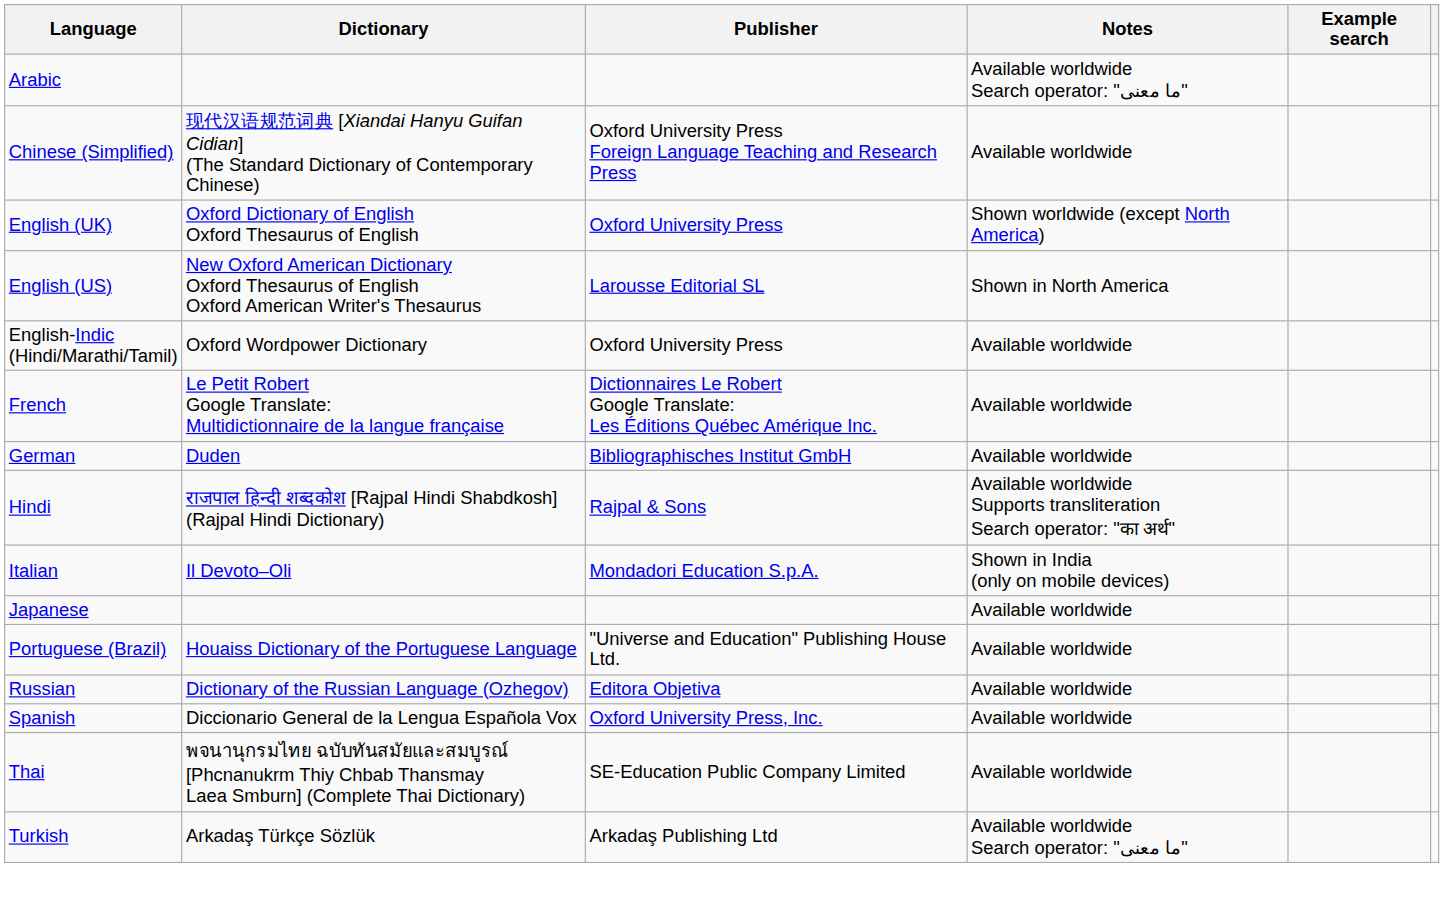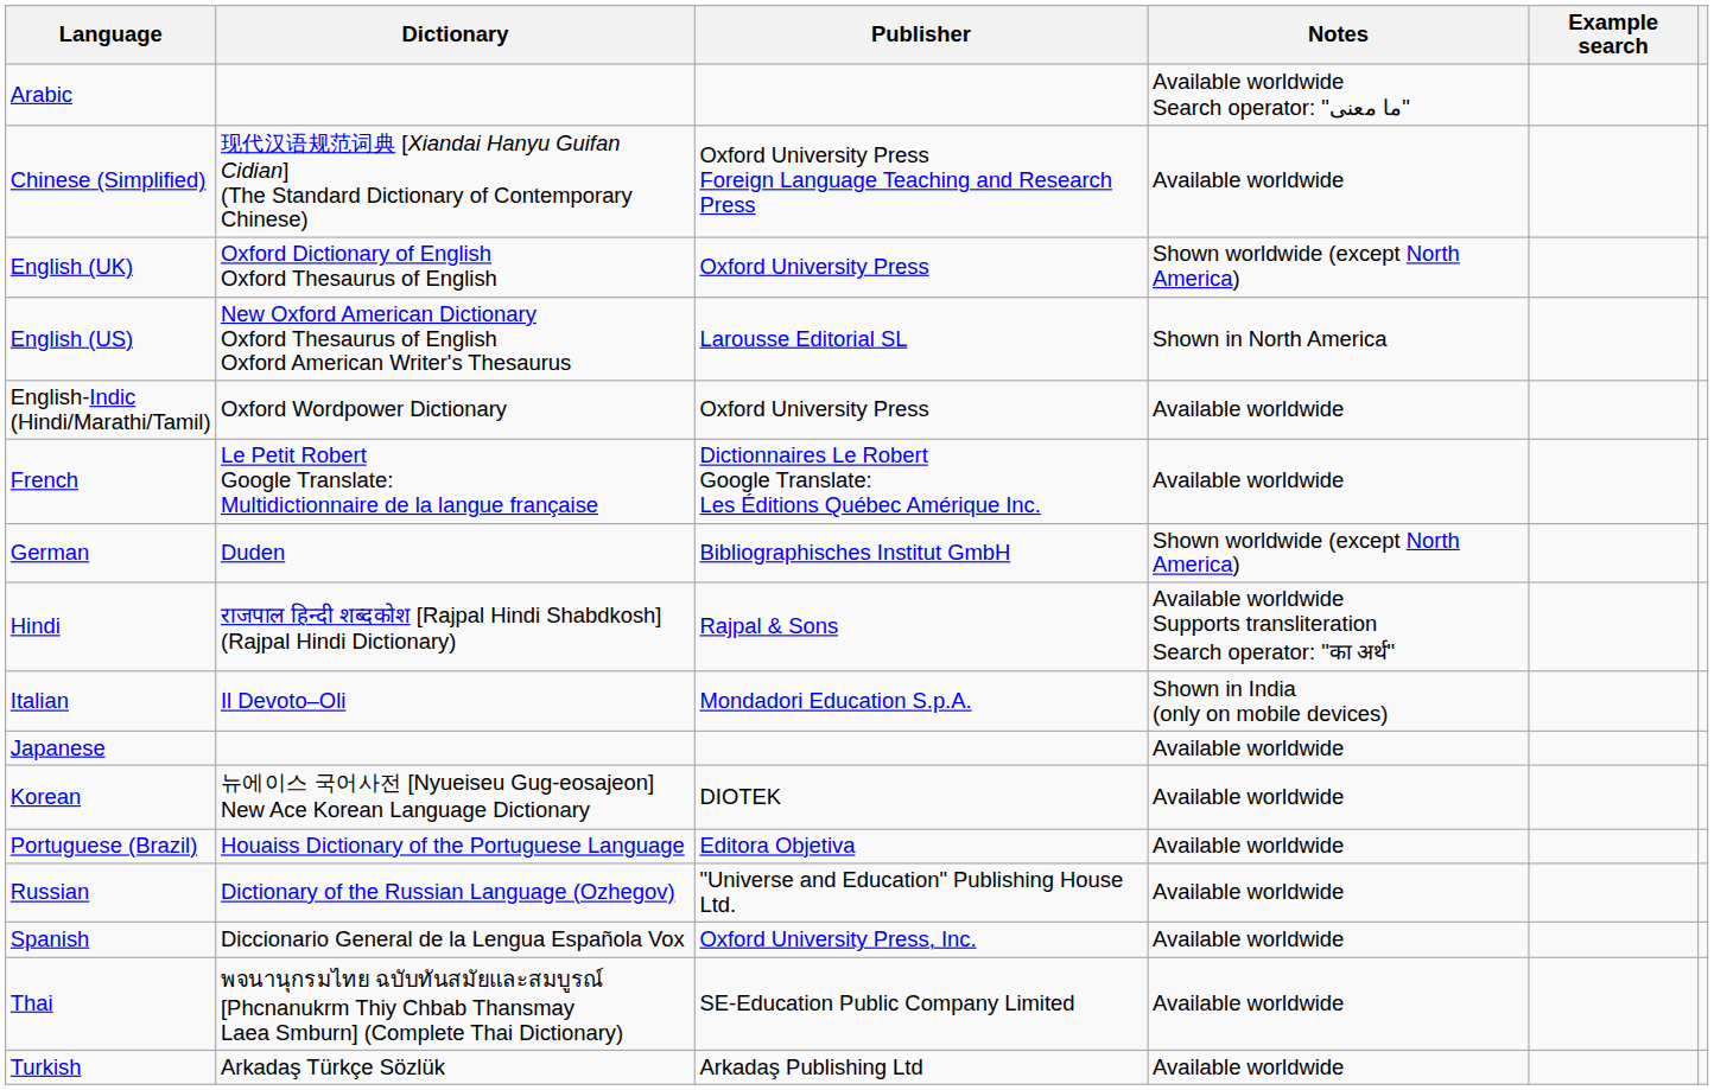German | Notes: Available worldwide -> Shown worldwide (except North America)
+ row: Korean | 뉴에이스 국어사전 [Nyueiseu Gug-eosajeon] New Ace Korean Language Dictionary | DIOTEK | Available worldwide
Portuguese (Brazil) | Publisher: "Universe and Education" Publishing House Ltd. -> Editora Objetiva
Russian | Publisher: Editora Objetiva -> "Universe and Education" Publishing House Ltd.
Turkish | Notes: Available worldwide Search operator: "ما معنى" -> Available worldwide
